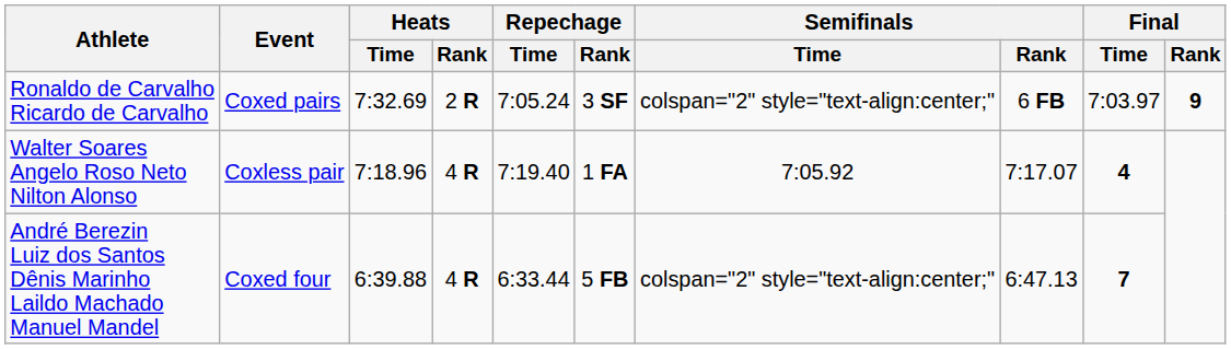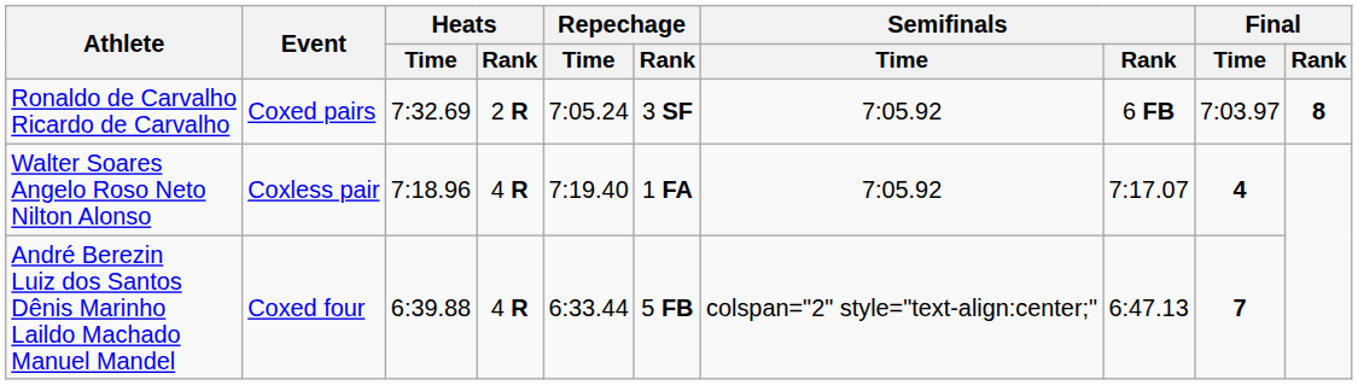Ronaldo de Carvalho Ricardo de Carvalho | Semifinals / Time: colspan="2" style="text-align:center;" -> 7:05.92
Ronaldo de Carvalho Ricardo de Carvalho | Final / Rank: 9 -> 8
